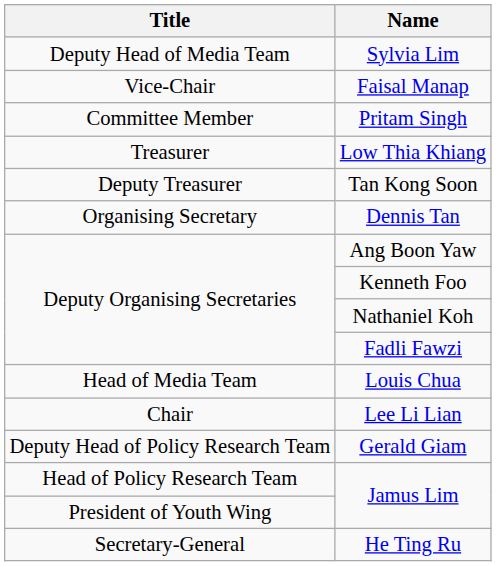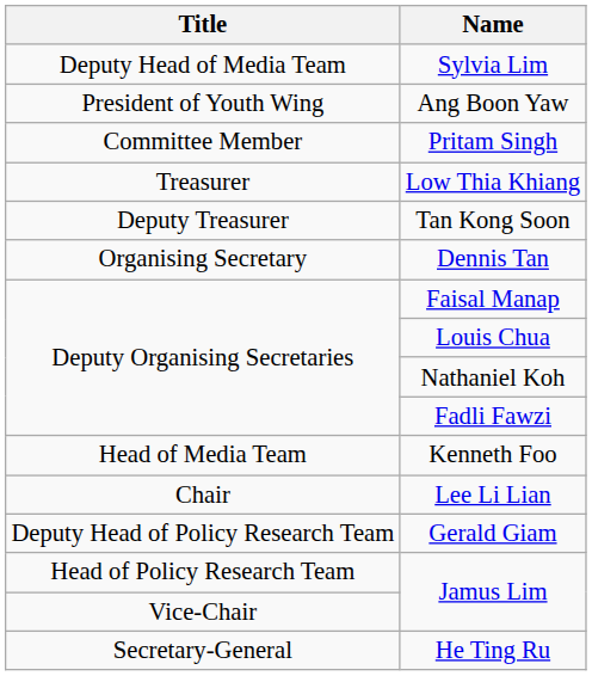row 3 | Title: Vice-Chair -> President of Youth Wing
row 3 | Name: Faisal Manap -> Ang Boon Yaw
row 8 | Name: Ang Boon Yaw -> Faisal Manap
row 9 | Name: Kenneth Foo -> Louis Chua
row 12 | Name: Louis Chua -> Kenneth Foo
row 16 | Title: President of Youth Wing -> Vice-Chair
